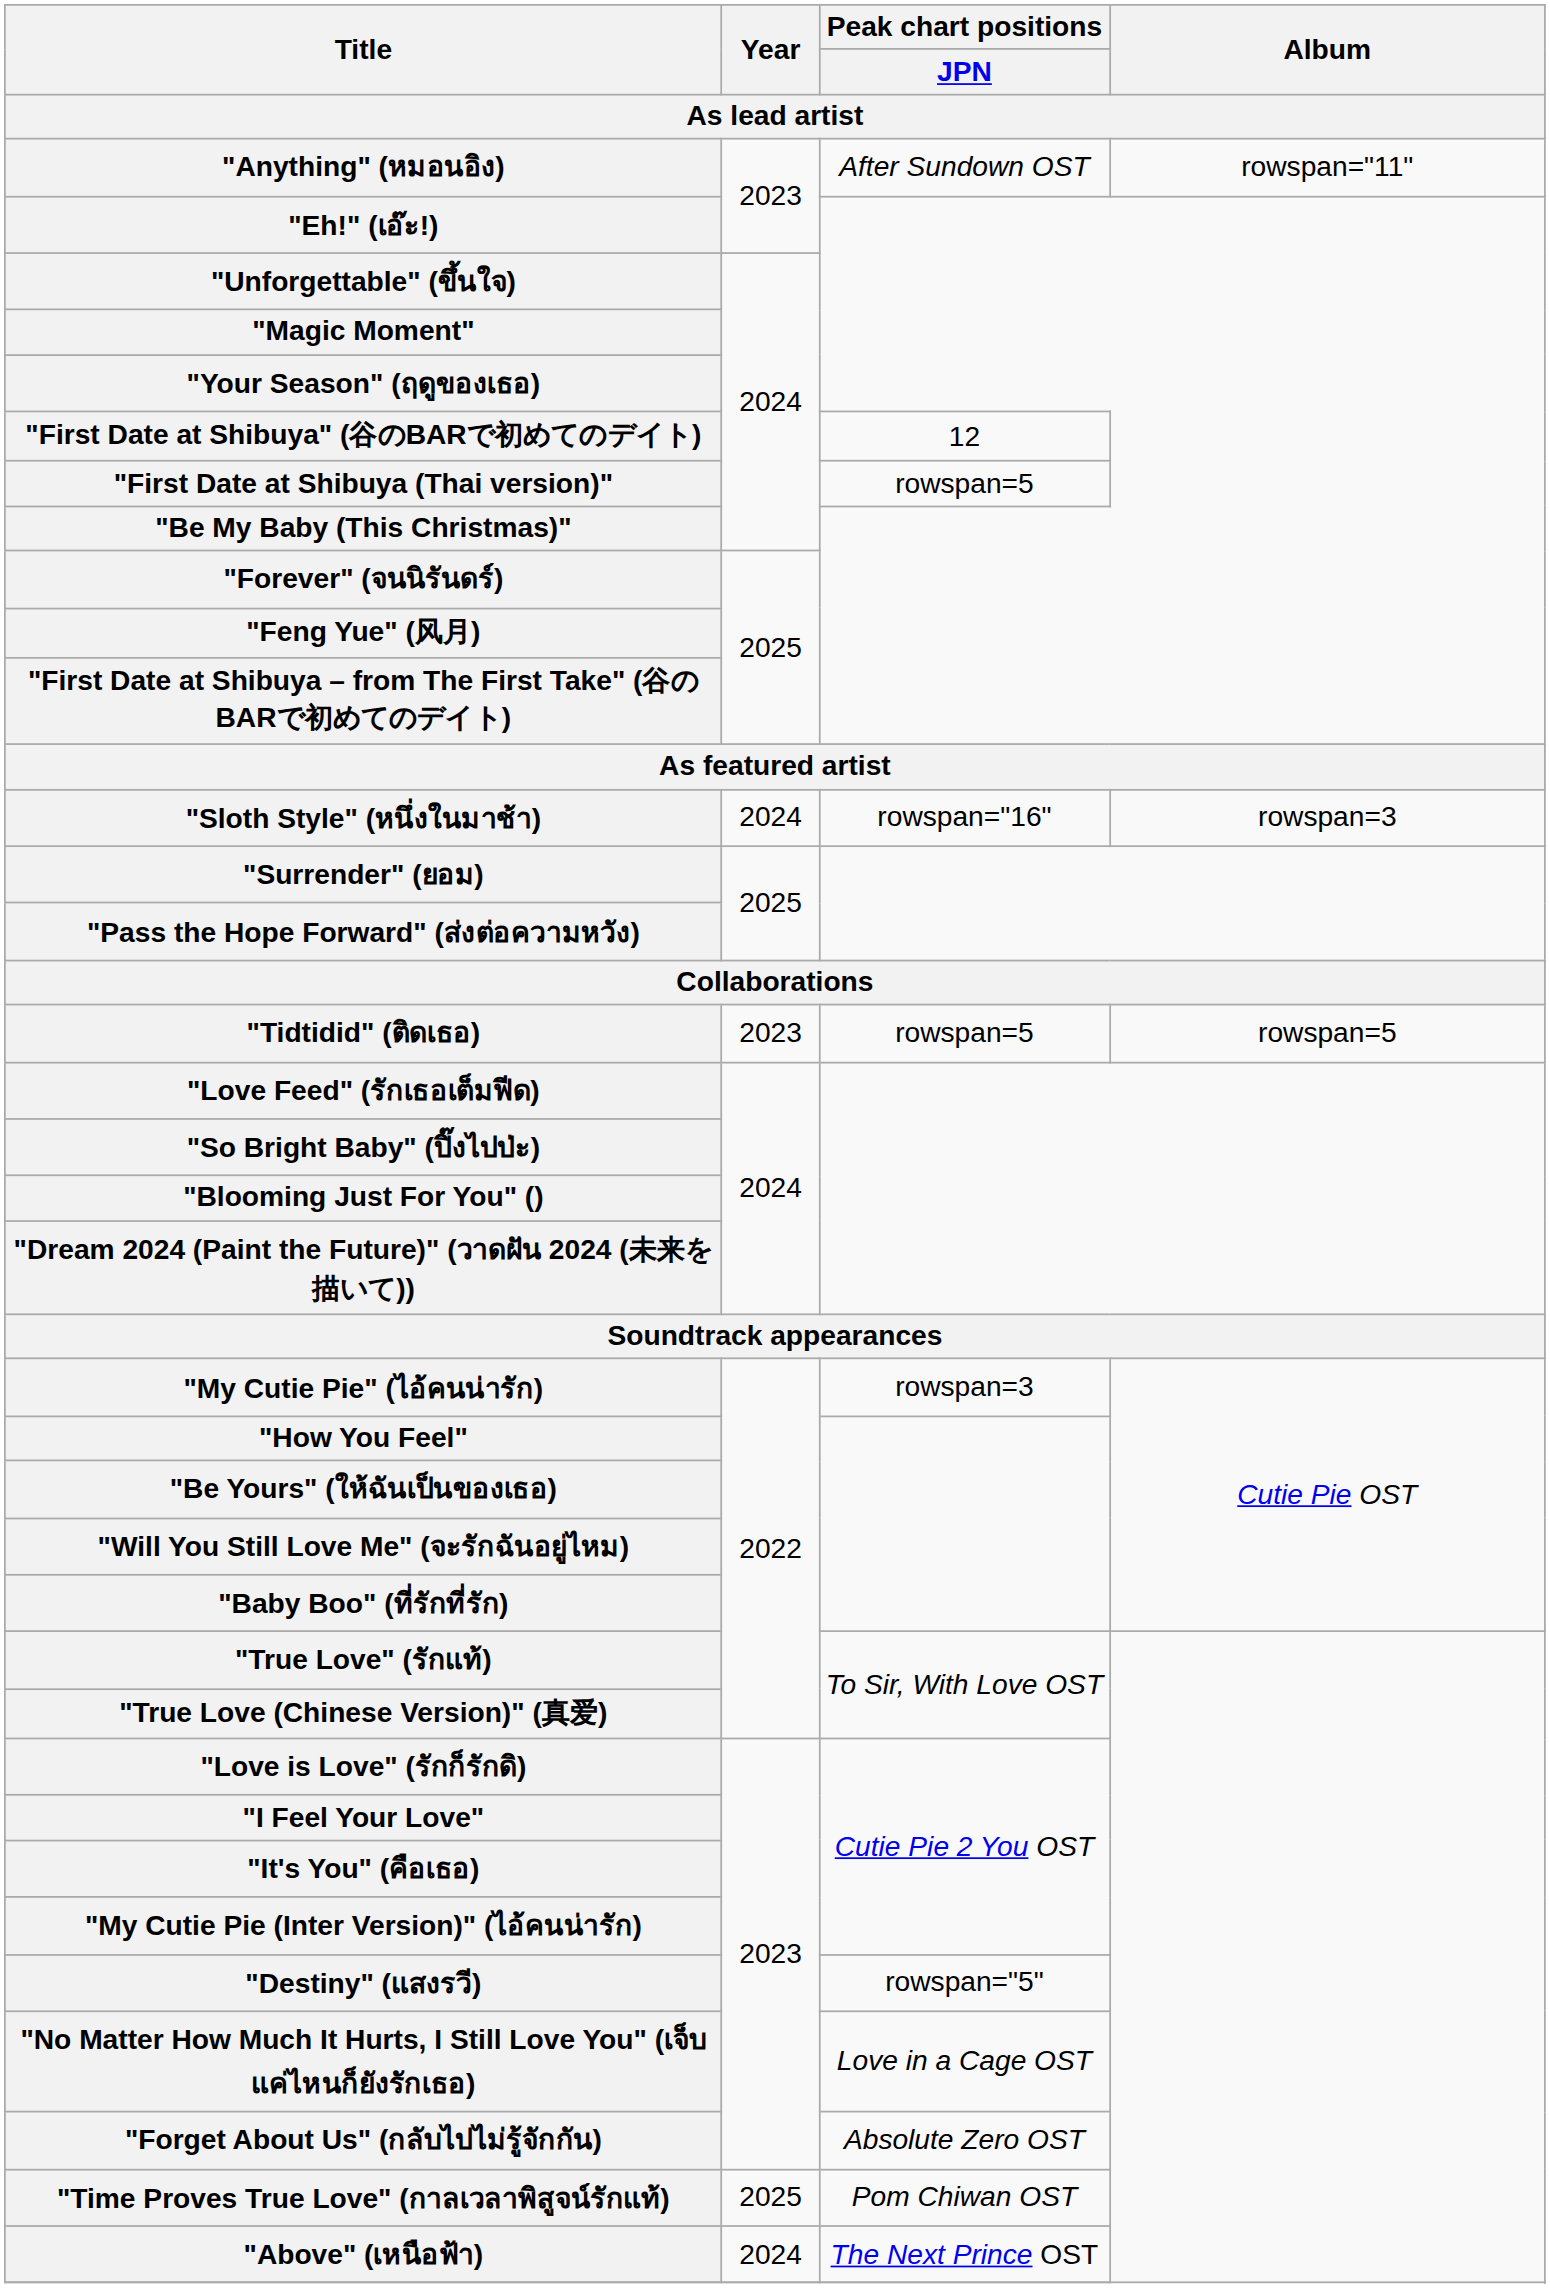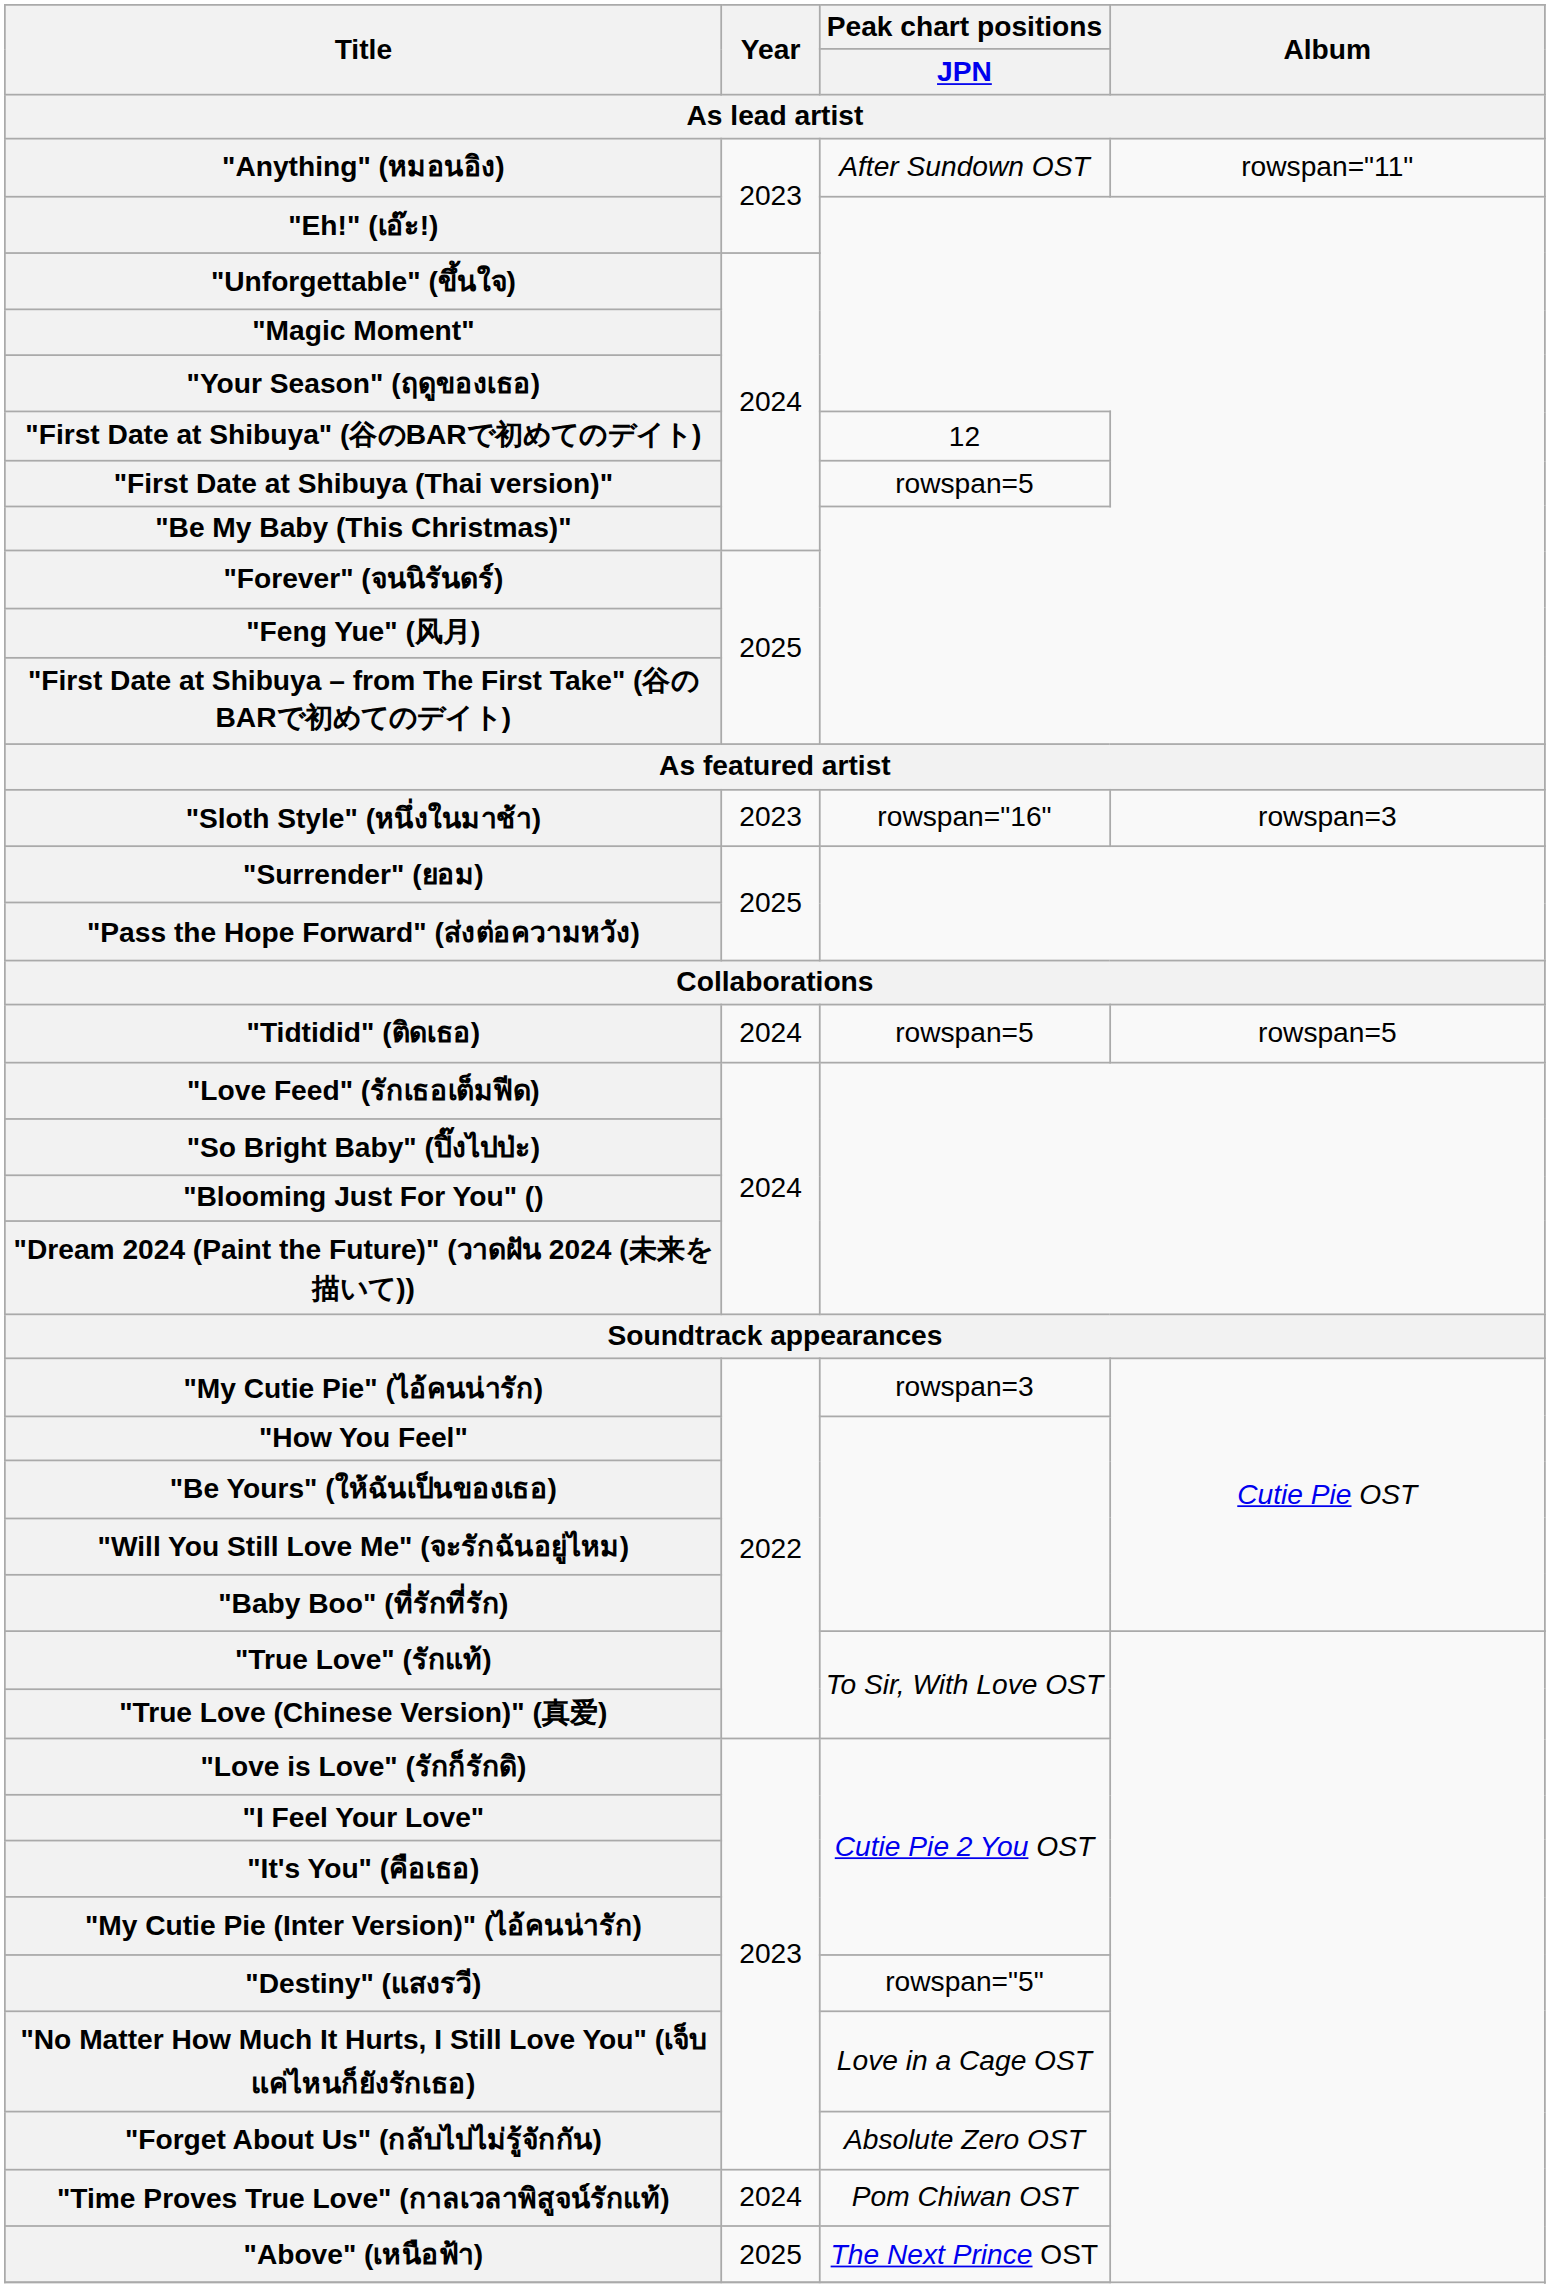"Sloth Style" (หนึ่งในมาช้า) | Year: 2024 -> 2023
"Tidtidid" (ติดเธอ) | Year: 2023 -> 2024
"Time Proves True Love" (กาลเวลาพิสูจน์รักแท้) | Year: 2025 -> 2024
"Above" (เหนือฟ้า) | Year: 2024 -> 2025
